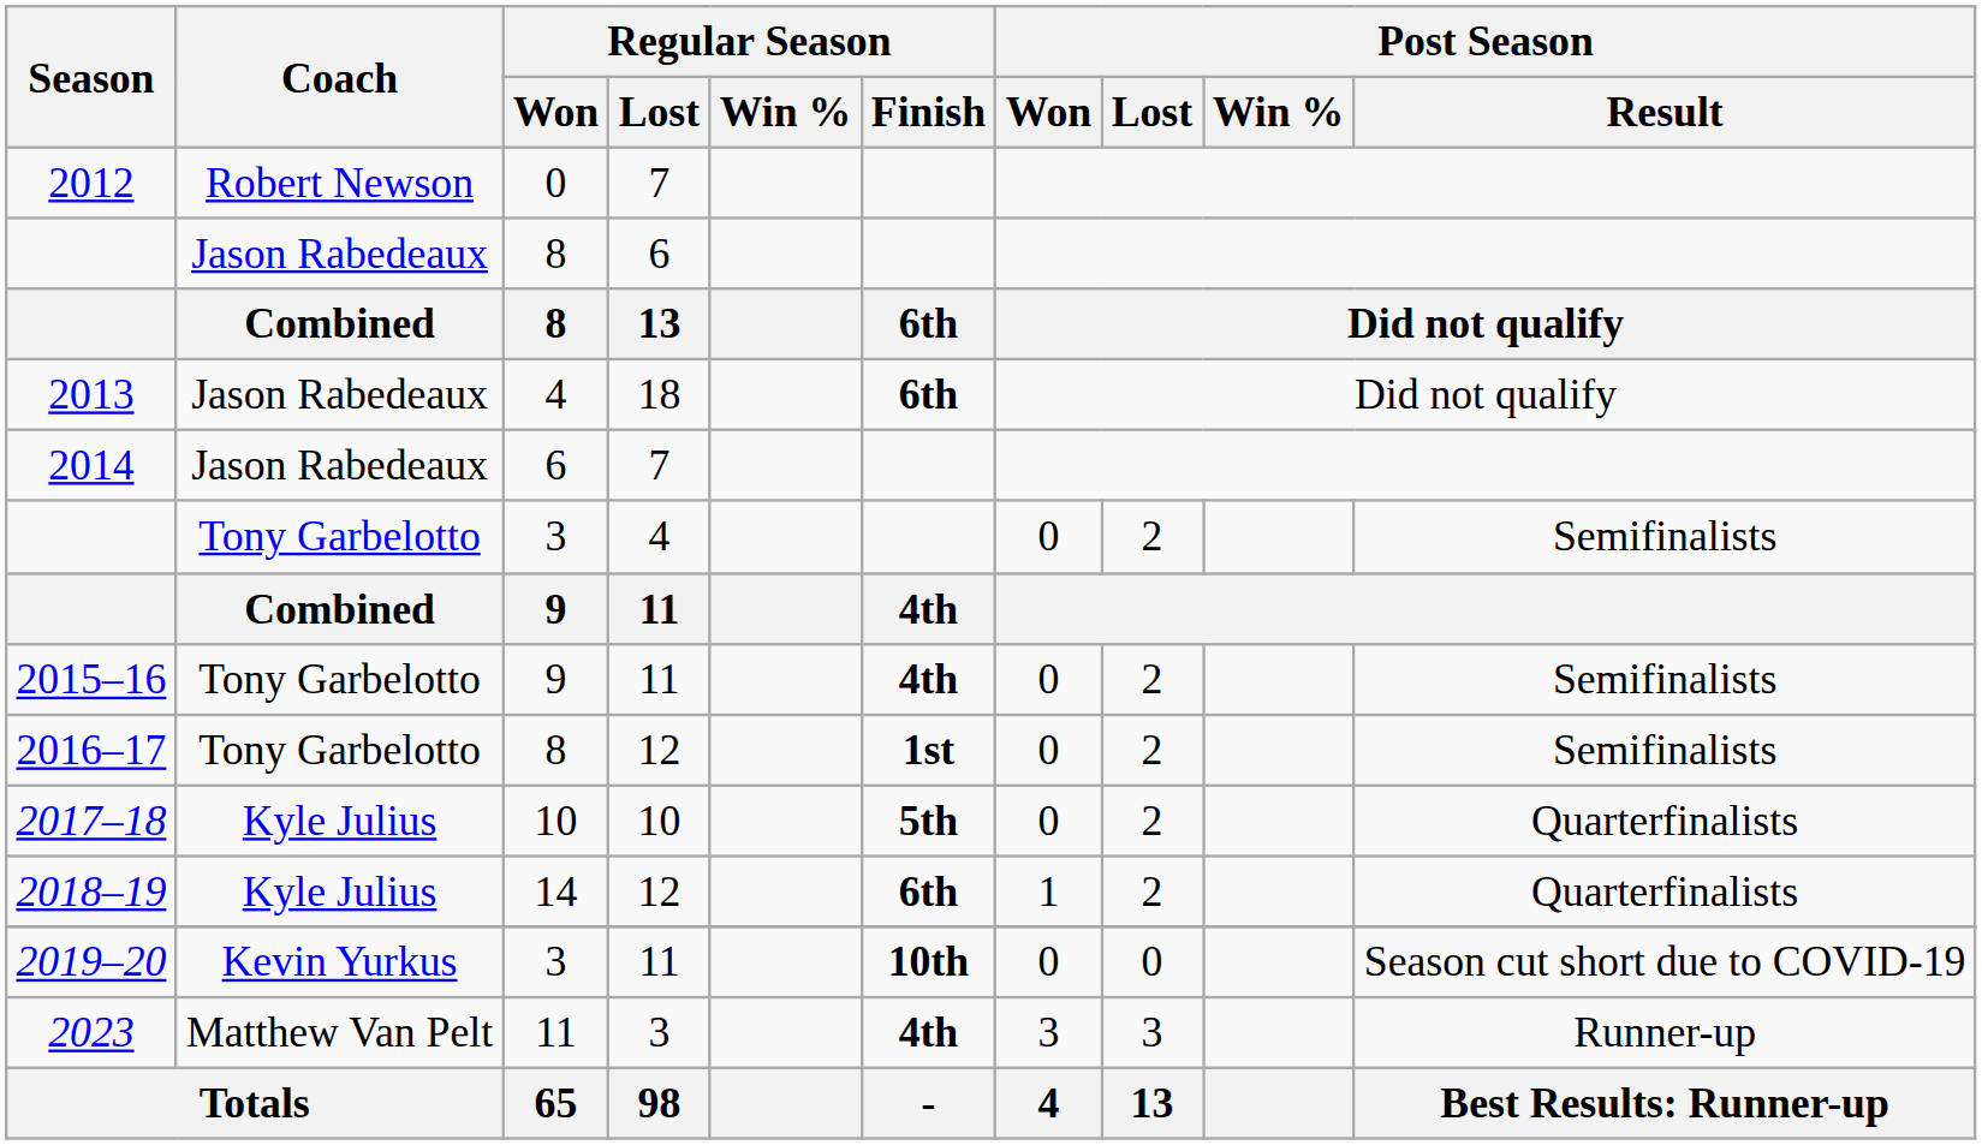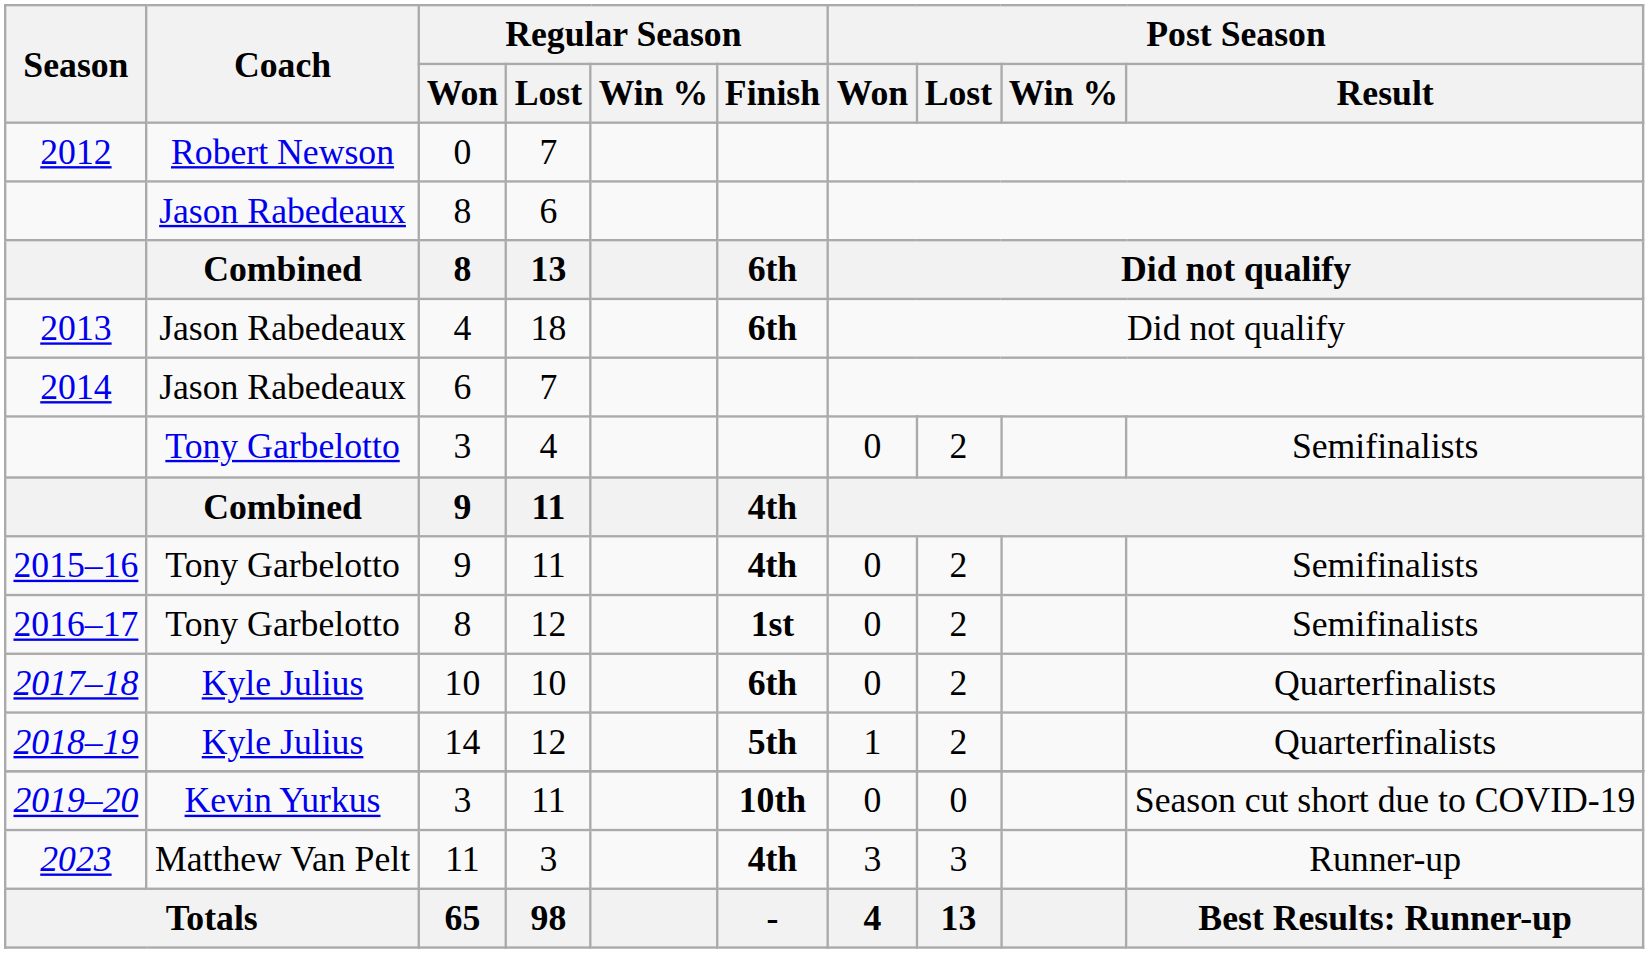2017–18 | Regular Season / Finish: 5th -> 6th
2018–19 | Regular Season / Finish: 6th -> 5th
